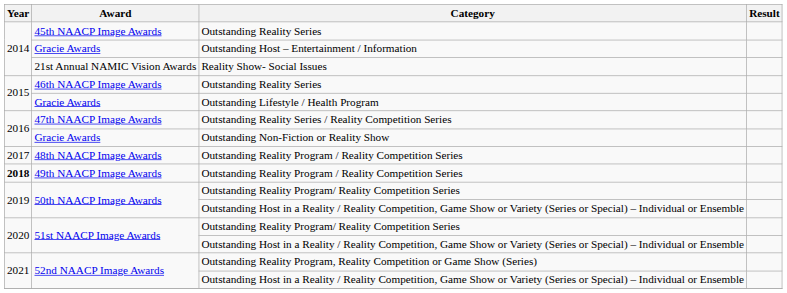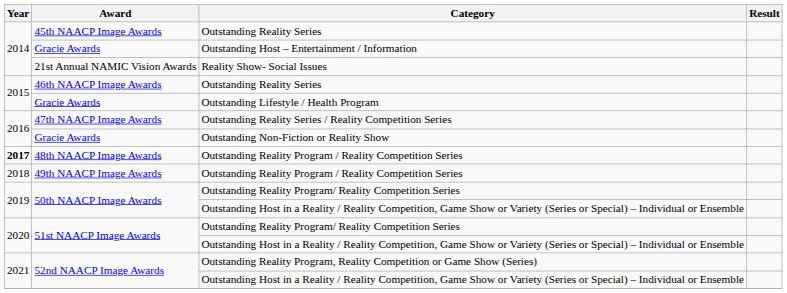48th NAACP Image Awards | Year: normal -> bold
49th NAACP Image Awards | Year: bold -> normal
